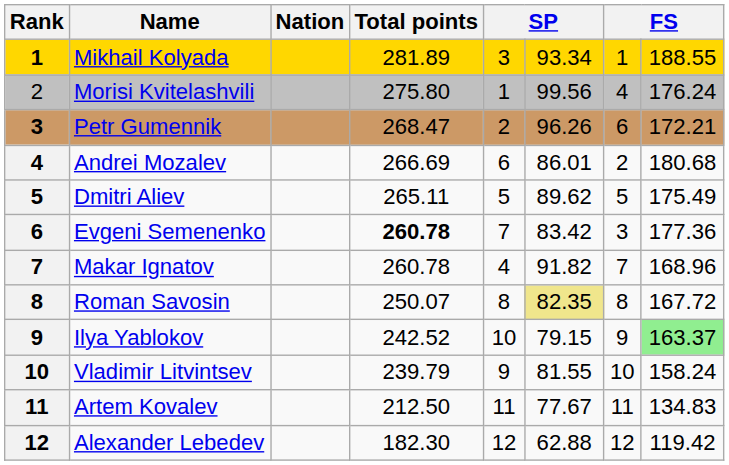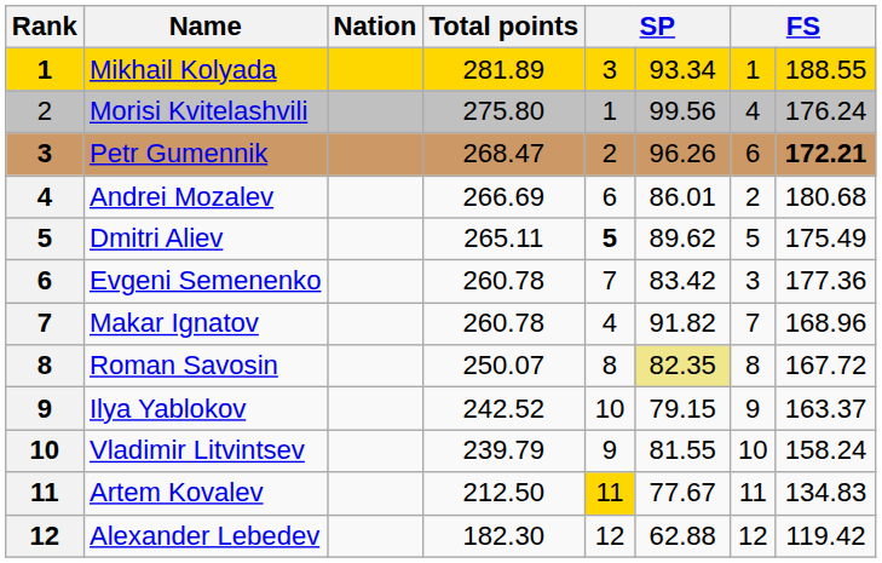Petr Gumennik | column 8: normal -> bold
Dmitri Aliev | column 5: normal -> bold
Evgeni Semenenko | Total points: bold -> normal
Ilya Yablokov | column 8: lightgreen background -> no background
Artem Kovalev | column 5: no background -> gold background
